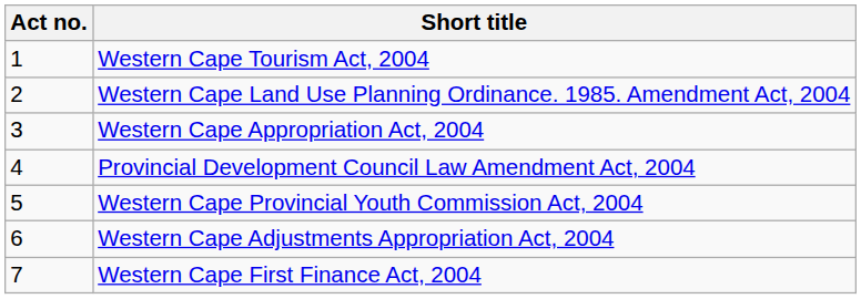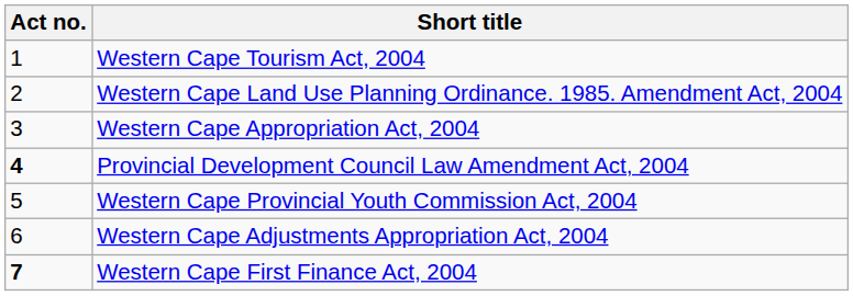Provincial Development Council Law Amendment Act, 2004 | Act no.: normal -> bold
Western Cape First Finance Act, 2004 | Act no.: normal -> bold
